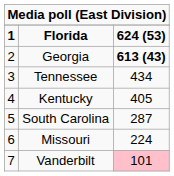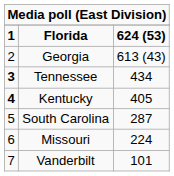Georgia | column 3: bold -> normal
Tennessee | column 1: normal -> bold
Kentucky | column 1: normal -> bold
Vanderbilt | column 3: pink background -> no background
